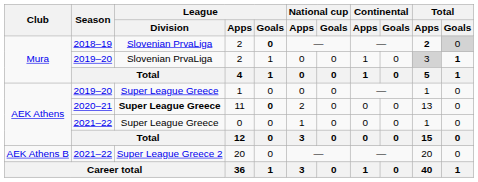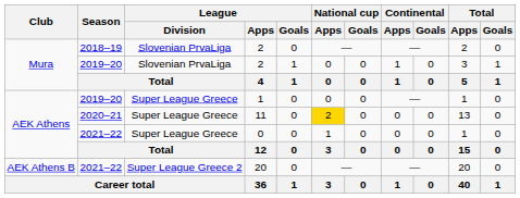2018–19 / 2 | League / Goals: bold -> normal
2018–19 / 2 | Total / Apps: bold -> normal
2018–19 / 2 | Total / Goals: lightgrey background -> no background
2019–20 / 2 | Total / Apps: lightgrey background -> no background
2019–20 / 2 | Total / Goals: bold -> normal
11 | League / Division: bold -> normal
11 | League / Goals: bold -> normal
11 | National cup / Apps: no background -> gold background
